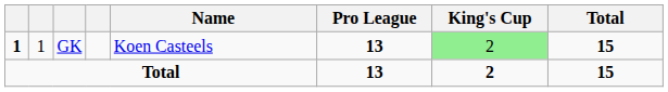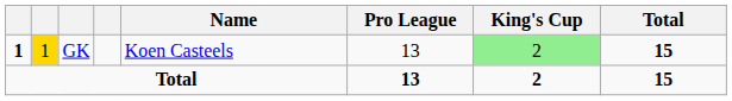row 2 | column 2: no background -> gold background
row 2 | Pro League: bold -> normal
